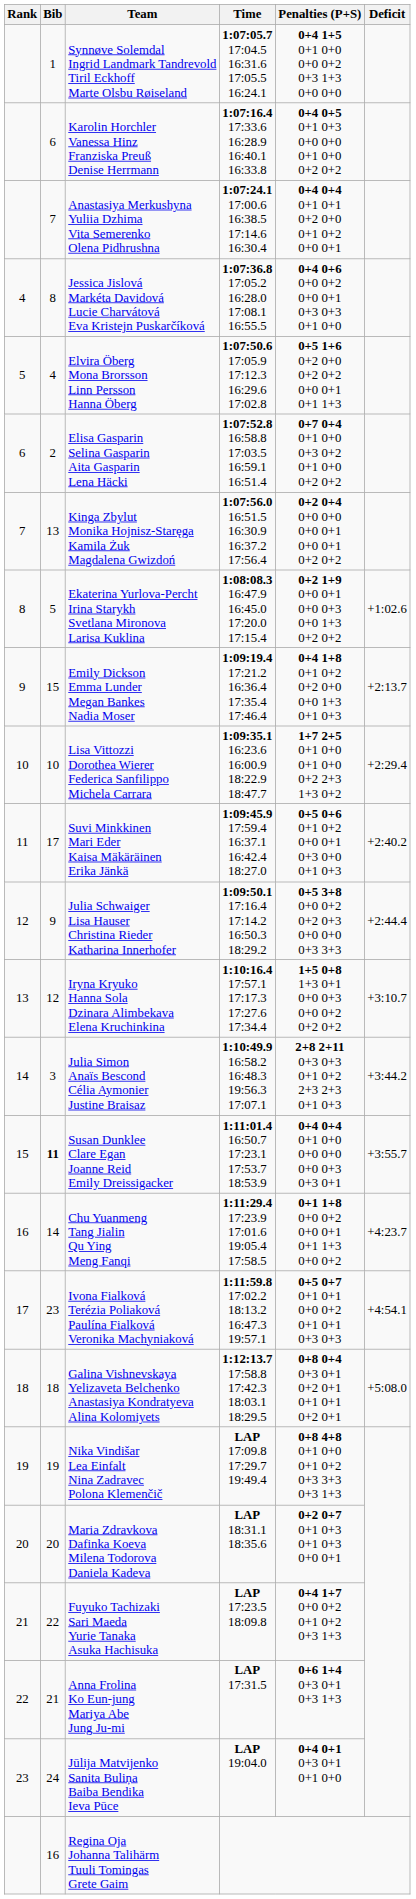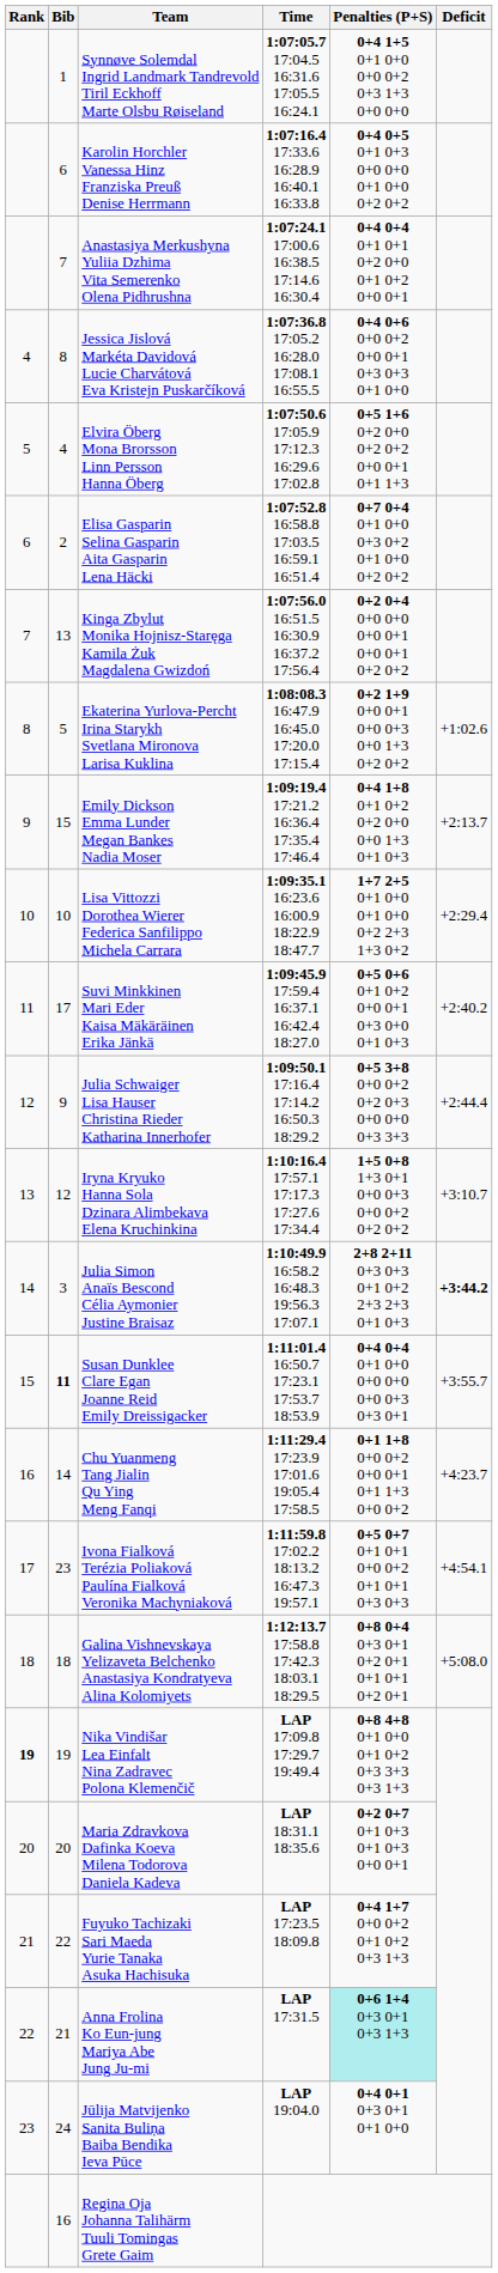Julia Simon Anaïs Bescond Célia Aymonier Justine Braisaz | Deficit: normal -> bold
Nika Vindišar Lea Einfalt Nina Zadravec Polona Klemenčič | Rank: normal -> bold
Anna Frolina Ko Eun-jung Mariya Abe Jung Ju-mi | Penalties (P+S): no background -> paleturquoise background
